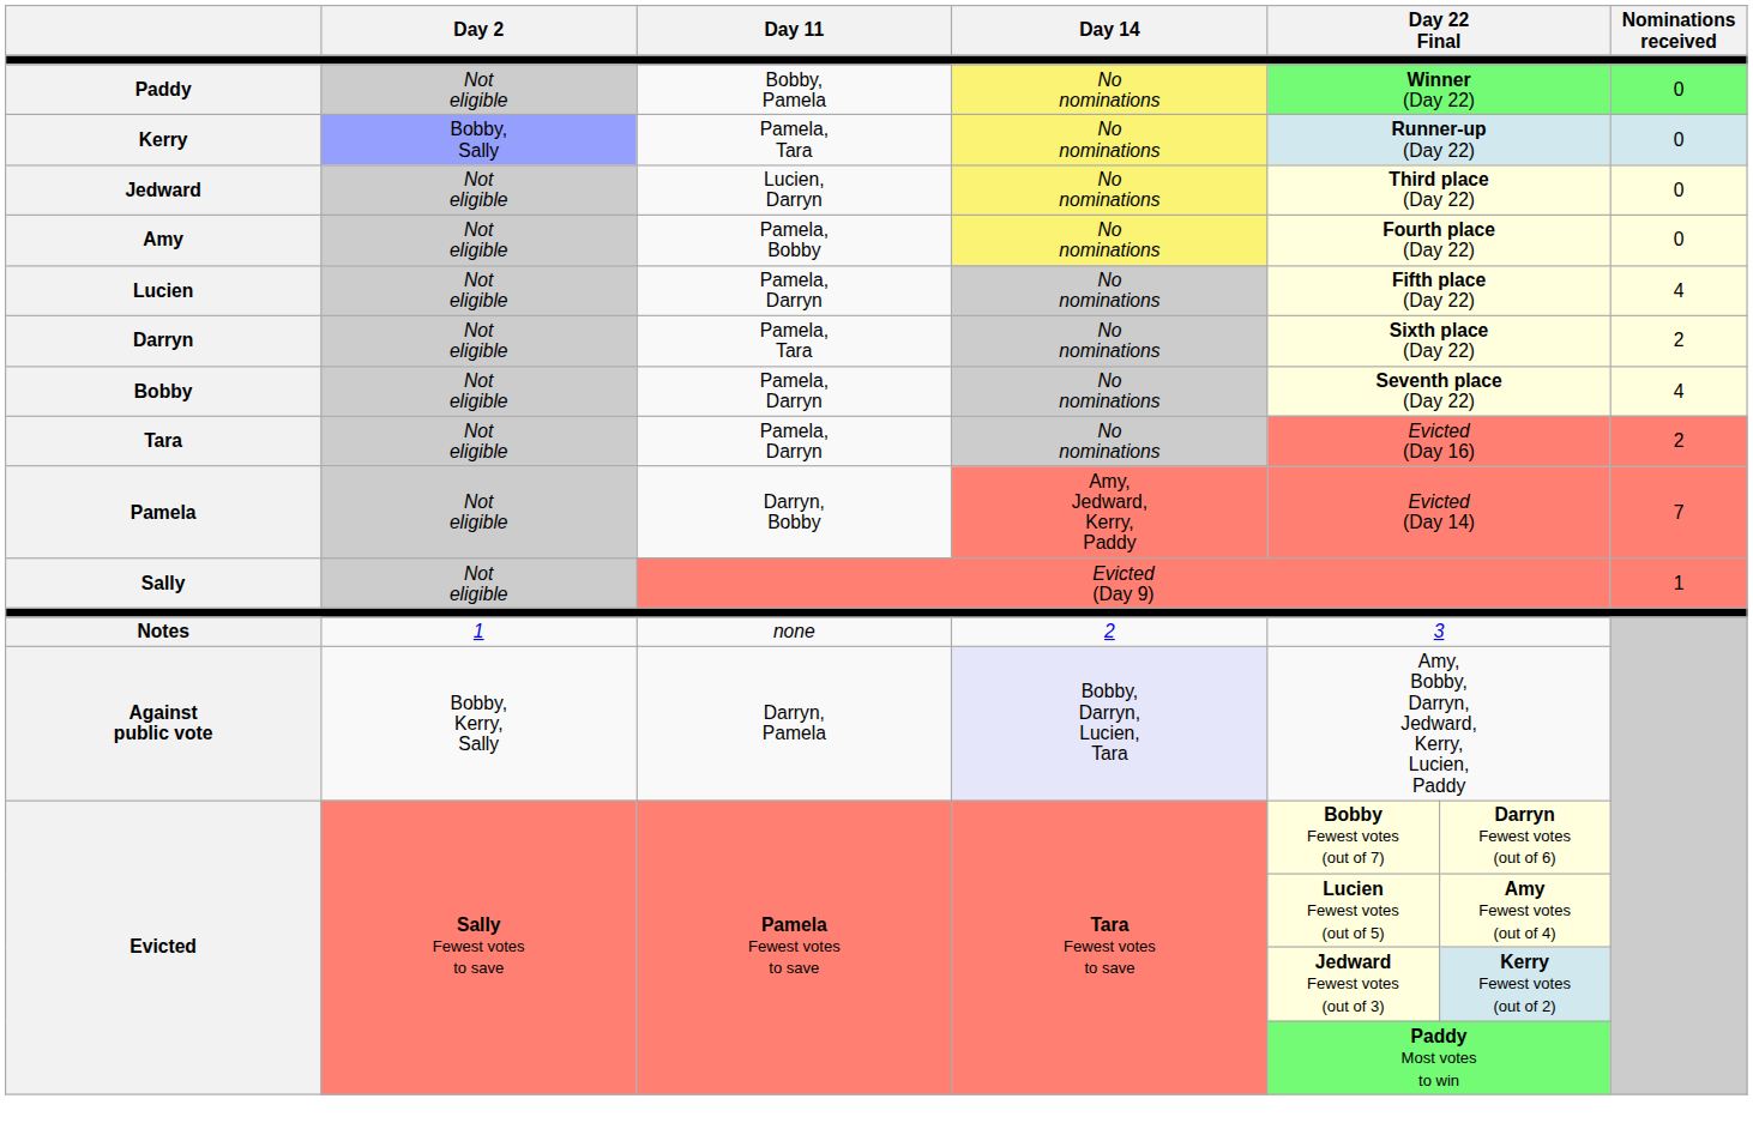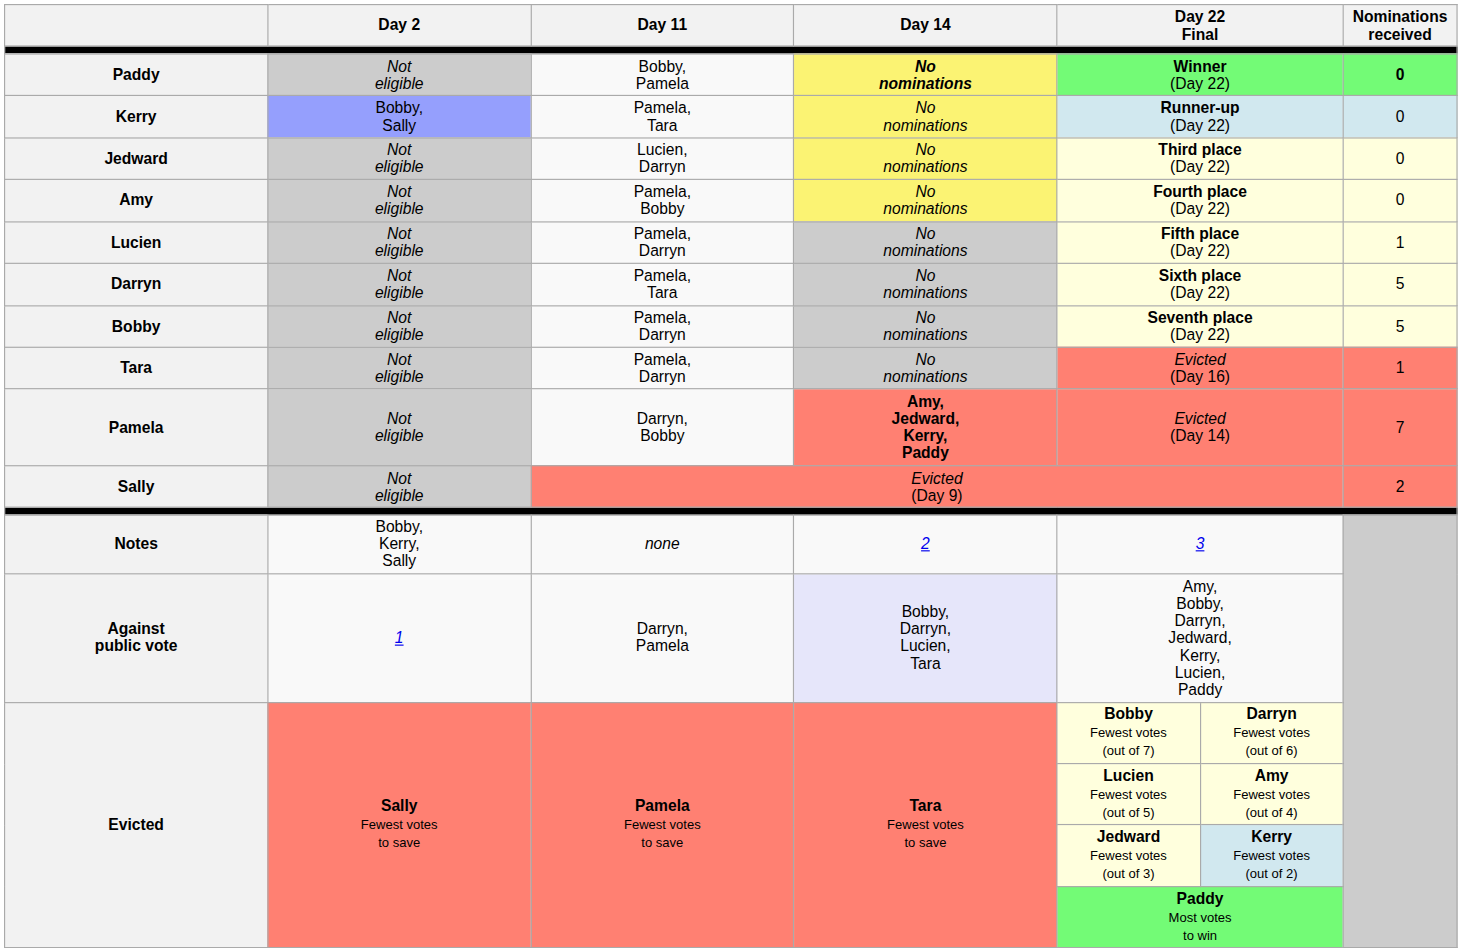Paddy | Day 14: normal -> bold
Paddy | Nominations received: normal -> bold
Lucien | Nominations received: 4 -> 1
Darryn | Nominations received: 2 -> 5
Bobby | Nominations received: 4 -> 5
Tara | Nominations received: 2 -> 1
Pamela | Day 14: normal -> bold
Sally | Nominations received: 1 -> 2
Notes | Day 2: 1 -> Bobby, Kerry, Sally
Against public vote | Day 2: Bobby, Kerry, Sally -> 1
